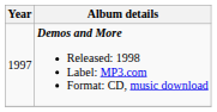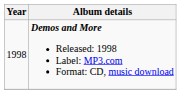row 2 | Year: 1997 -> 1998
